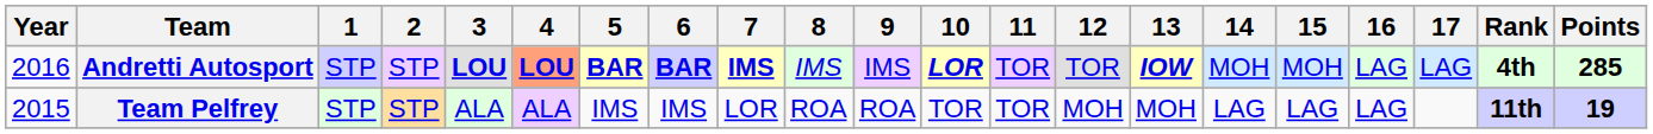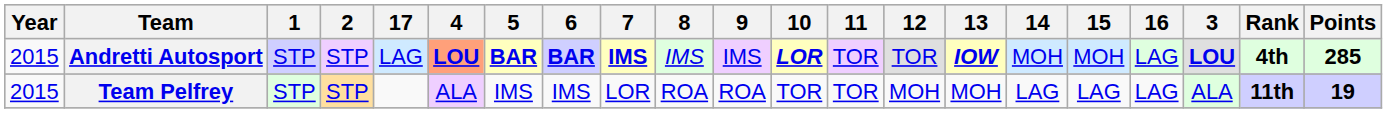columns swapped: 3 <-> 17
Andretti Autosport | Year: 2016 -> 2015
